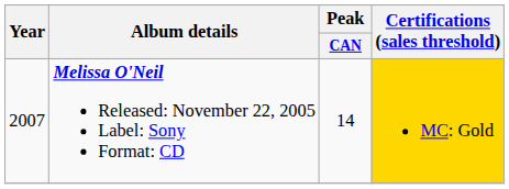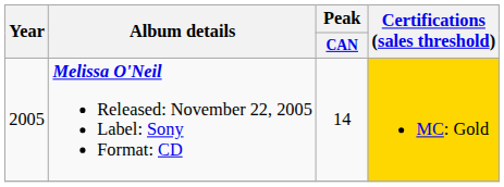row 3 | Year: 2007 -> 2005
